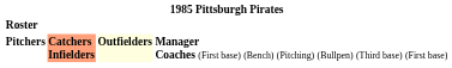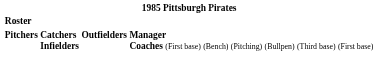Pitchers | column 2: lightsalmon background -> no background
Pitchers | column 3: lightyellow background -> no background
